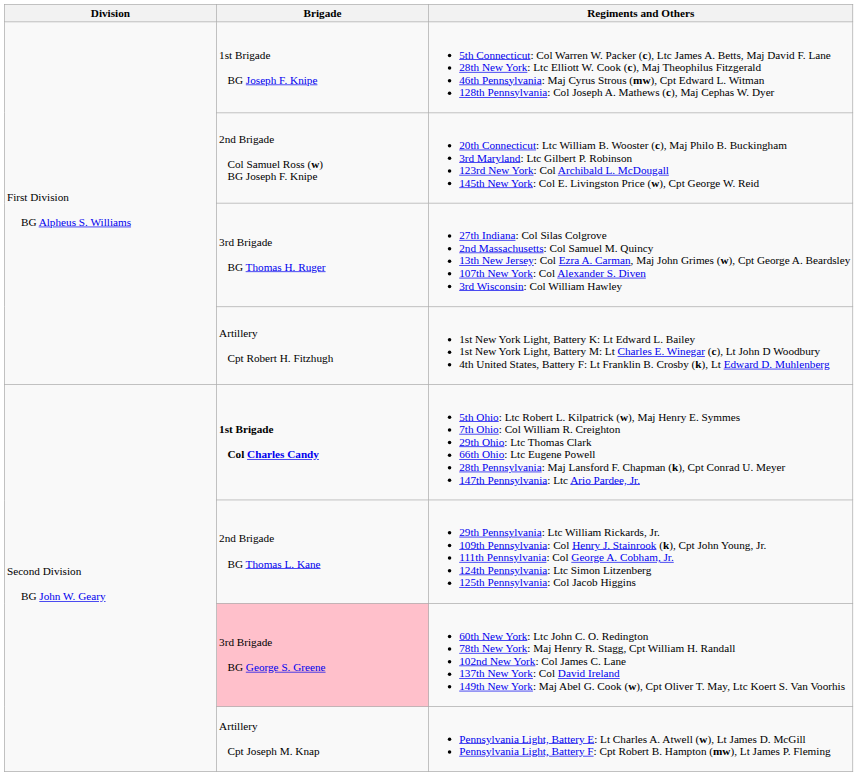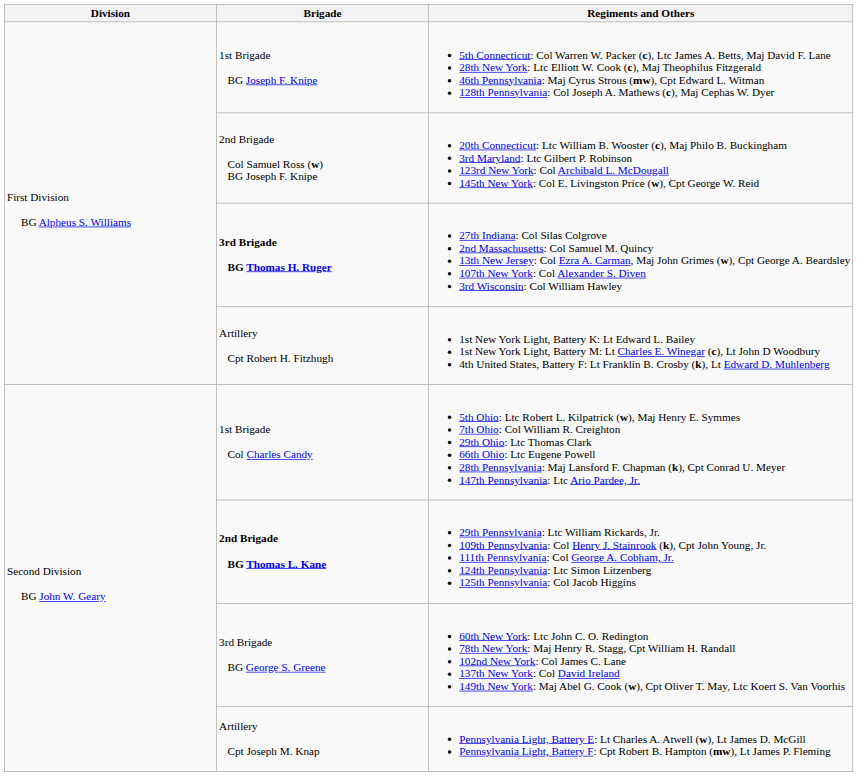3rd Brigade BG Thomas H. Ruger | Brigade: normal -> bold
1st Brigade Col Charles Candy | Brigade: bold -> normal
2nd Brigade BG Thomas L. Kane | Brigade: normal -> bold
3rd Brigade BG George S. Greene | Brigade: pink background -> no background
